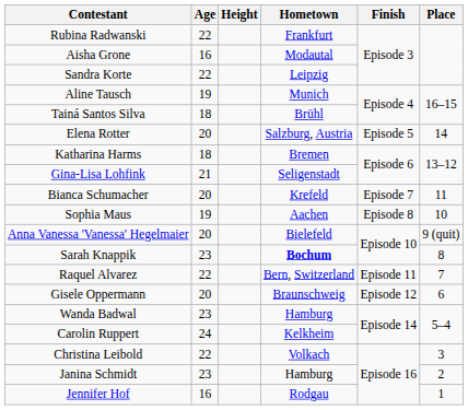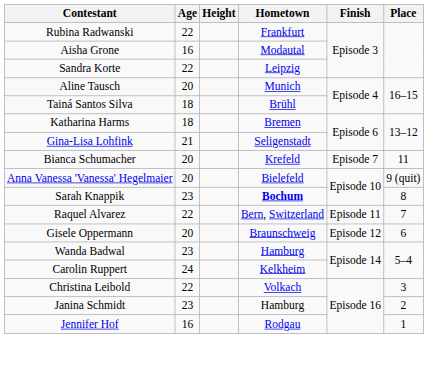Aline Tausch | Age: 19 -> 20
- row: Elena Rotter | 20 | Salzburg, Austria | Episode 5 | 14
- row: Sophia Maus | 19 | Aachen | Episode 8 | 10
